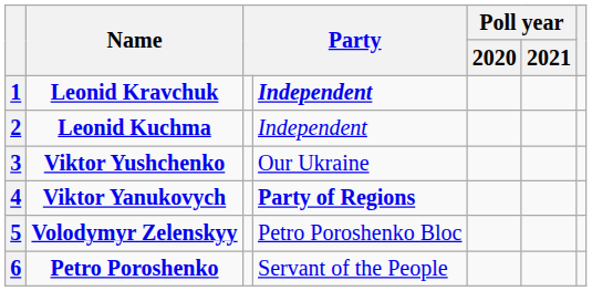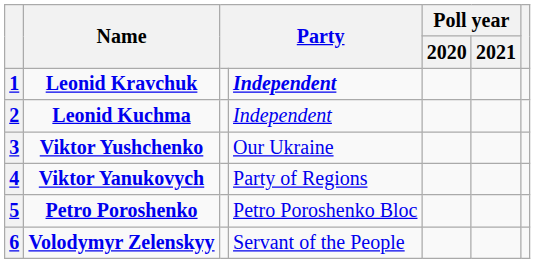4 | column 4: bold -> normal
5 | Name: Volodymyr Zelenskyy -> Petro Poroshenko
6 | Name: Petro Poroshenko -> Volodymyr Zelenskyy
